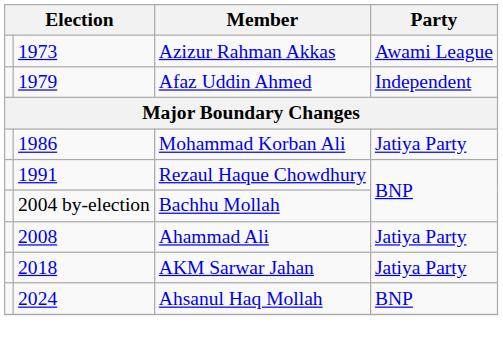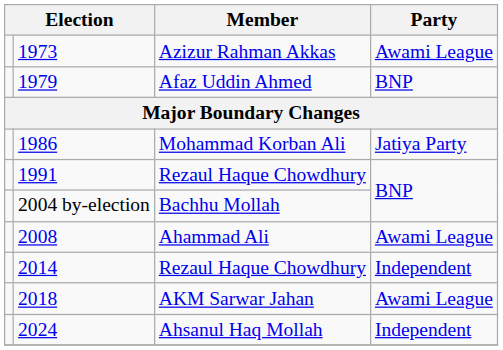1979 | Party: Independent -> BNP
2008 | Party: Jatiya Party -> Awami League
+ row: 2014 | Rezaul Haque Chowdhury | Independent
2018 | Party: Jatiya Party -> Awami League
2024 | Party: BNP -> Independent
